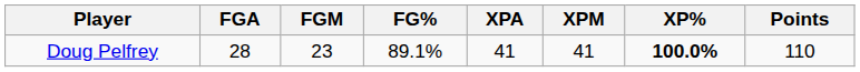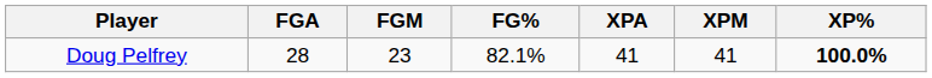- column: Points | 110
Doug Pelfrey | FG%: 89.1% -> 82.1%
